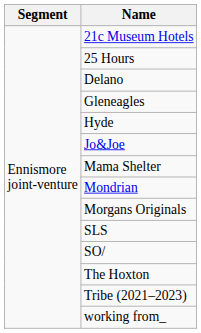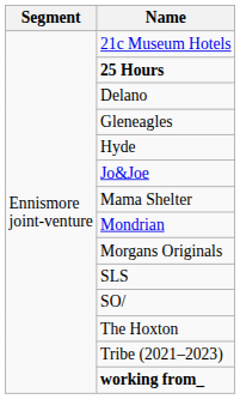25 Hours | Name: normal -> bold
working from_ | Name: normal -> bold
